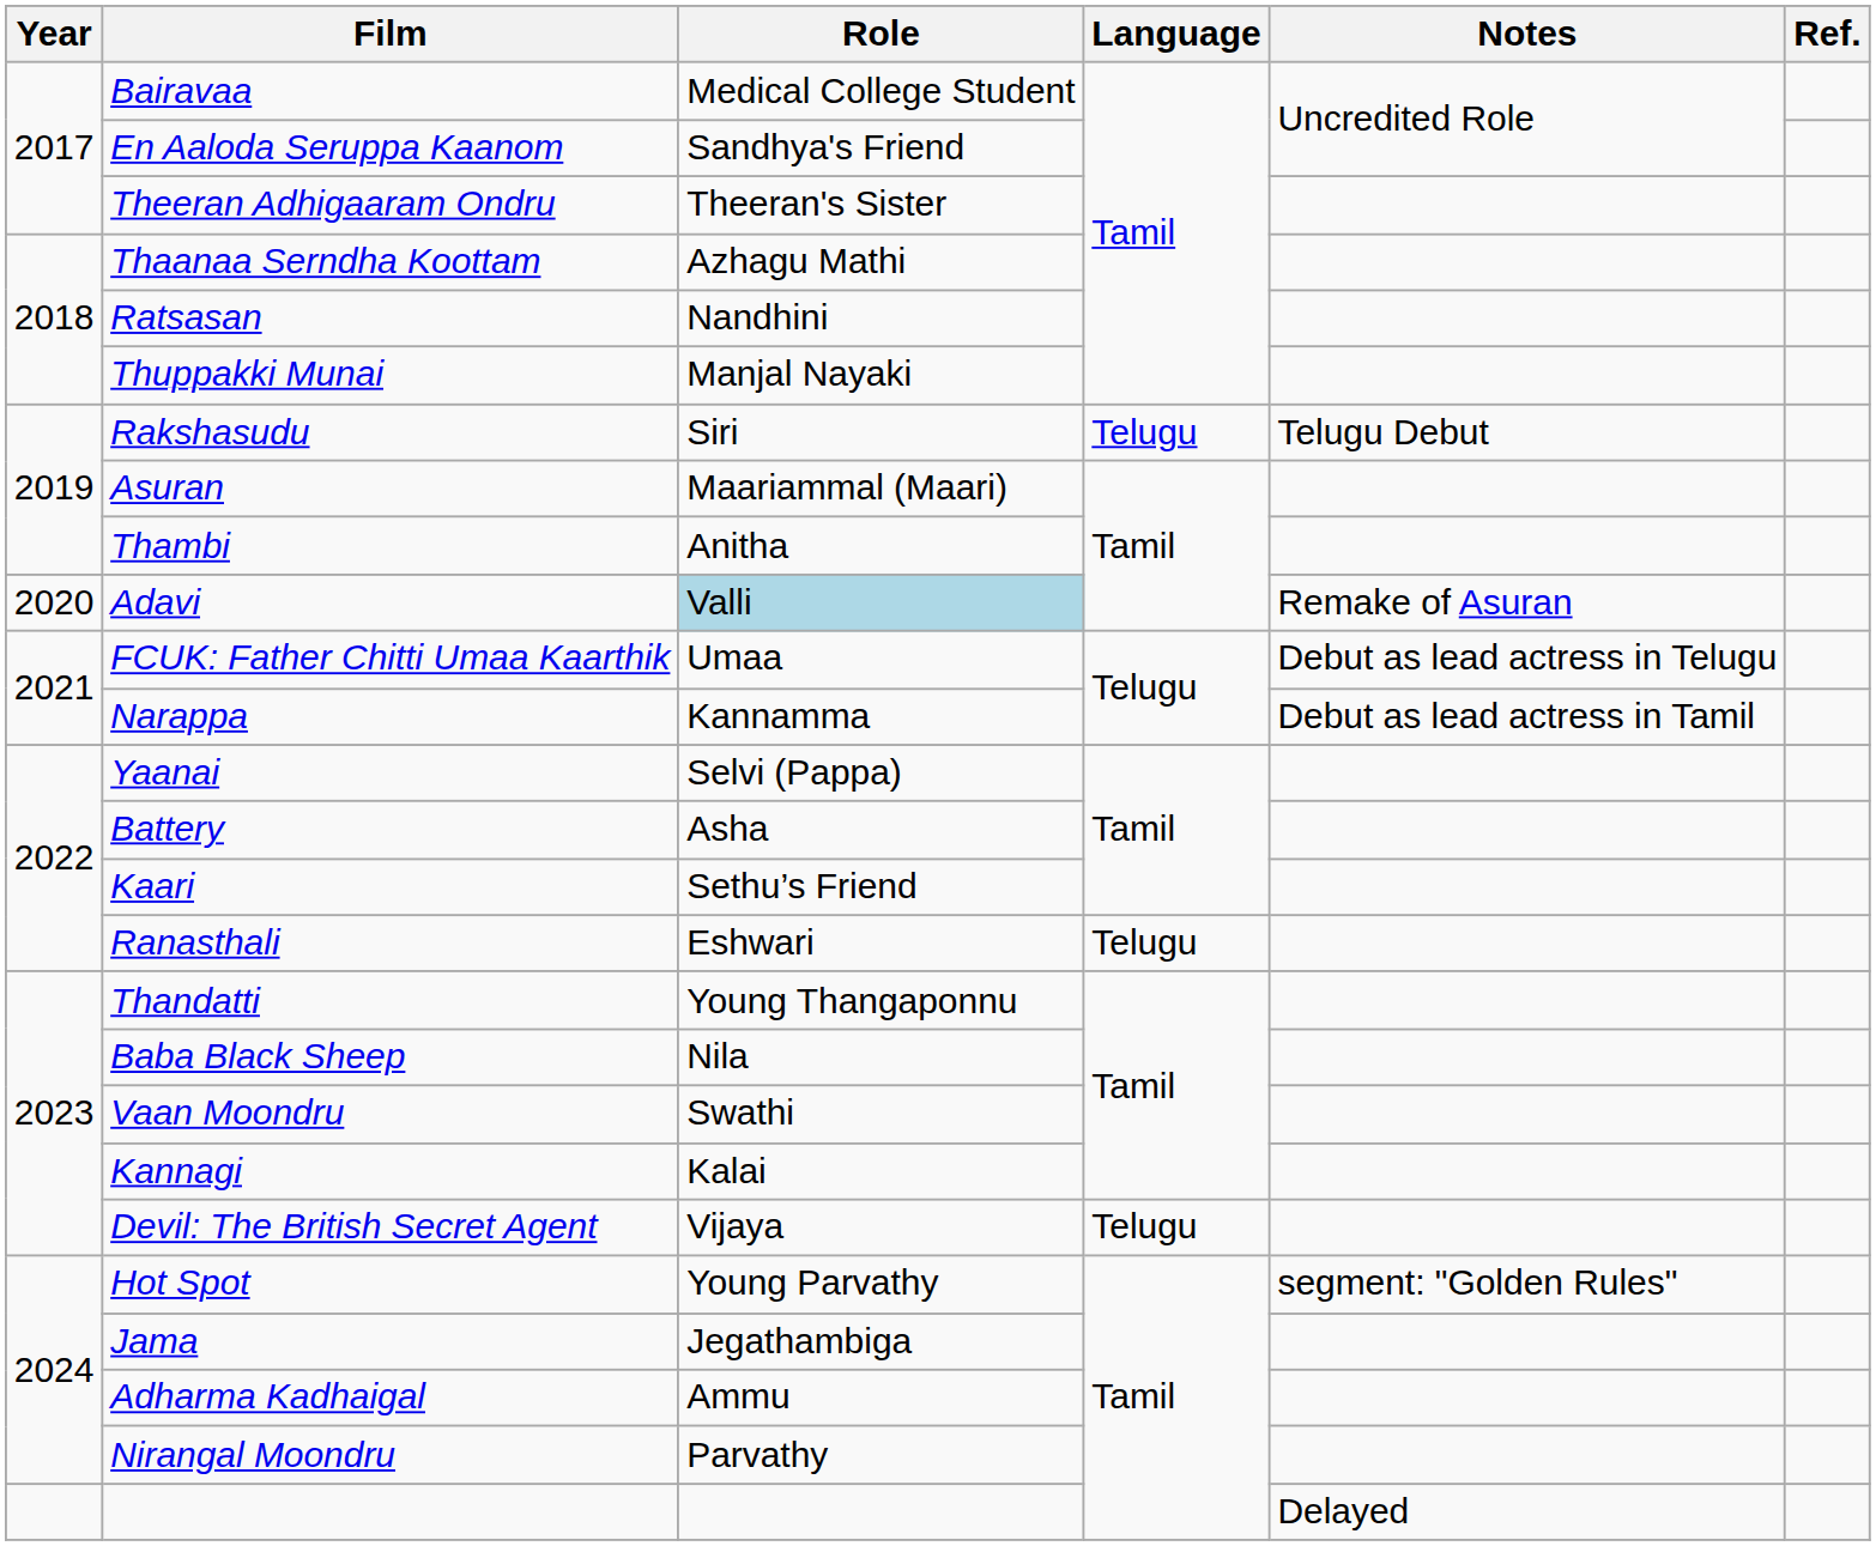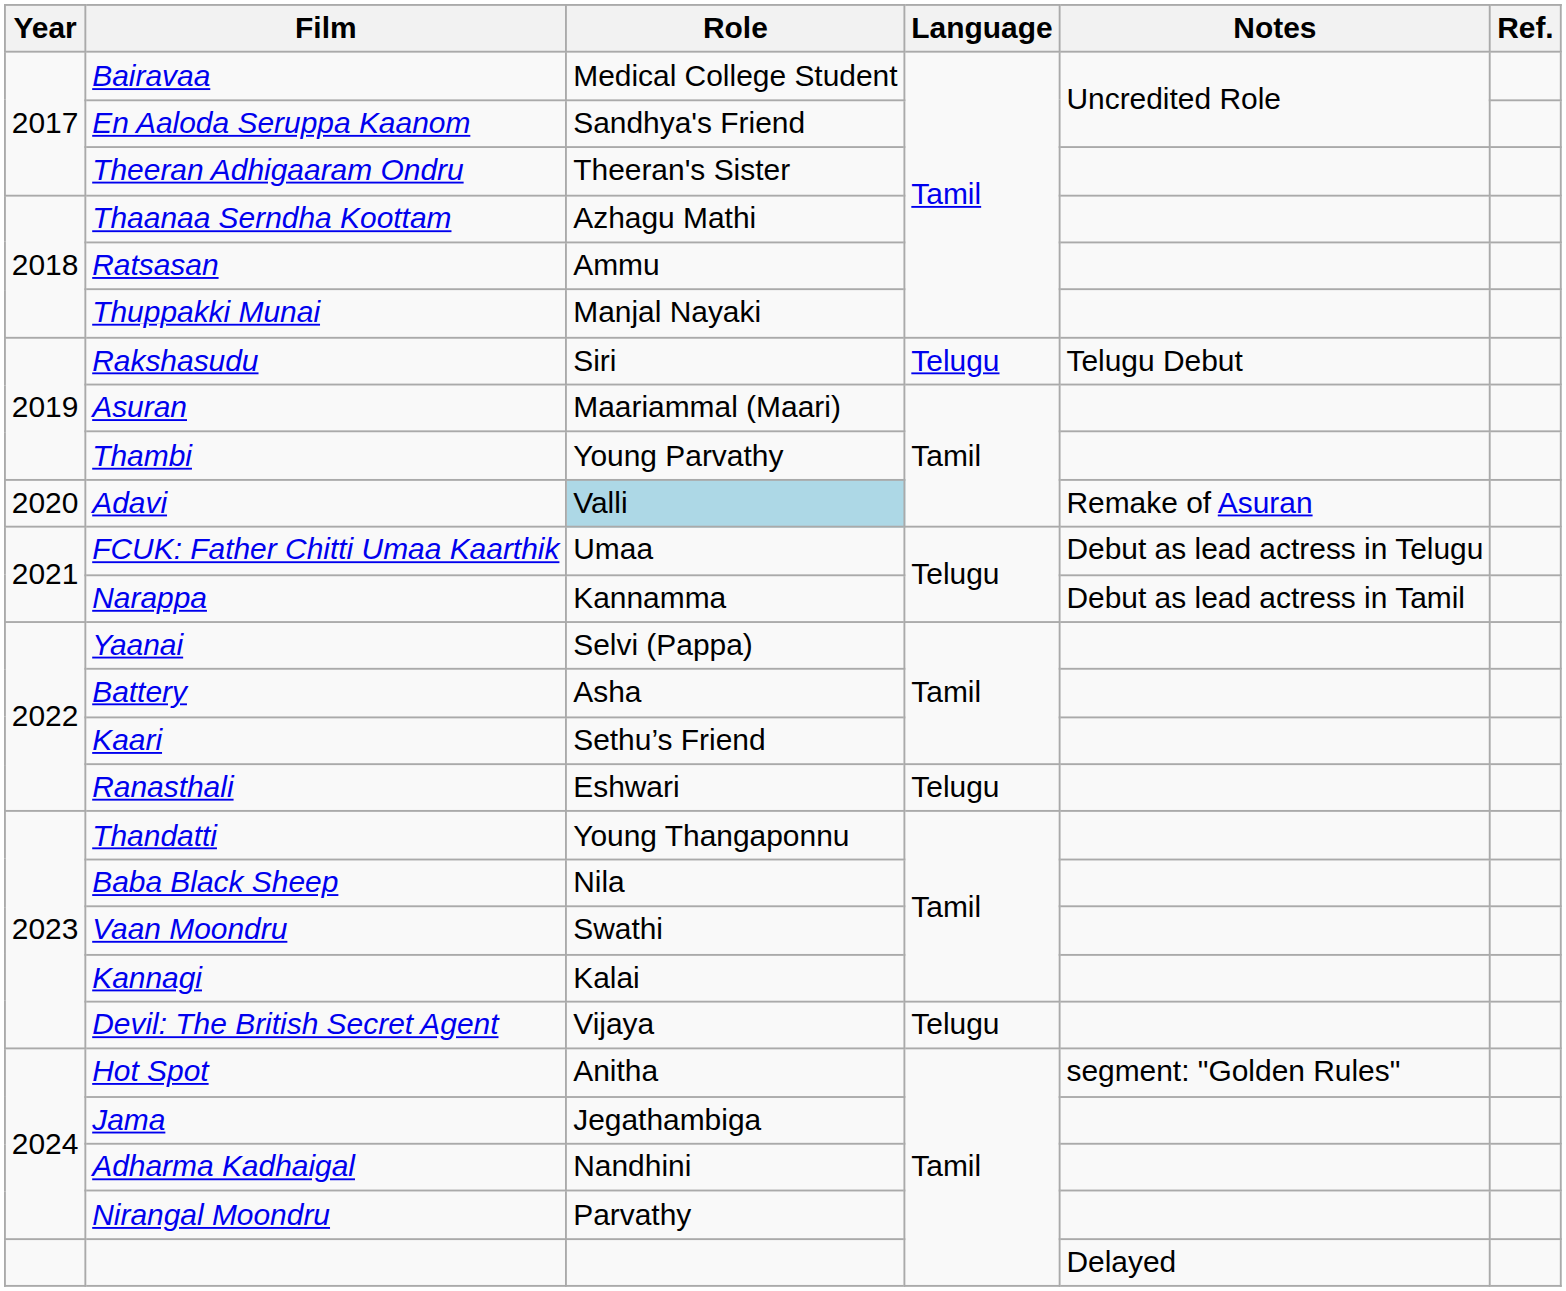Ratsasan | Role: Nandhini -> Ammu
Thambi | Role: Anitha -> Young Parvathy
Hot Spot | Role: Young Parvathy -> Anitha
Adharma Kadhaigal | Role: Ammu -> Nandhini
